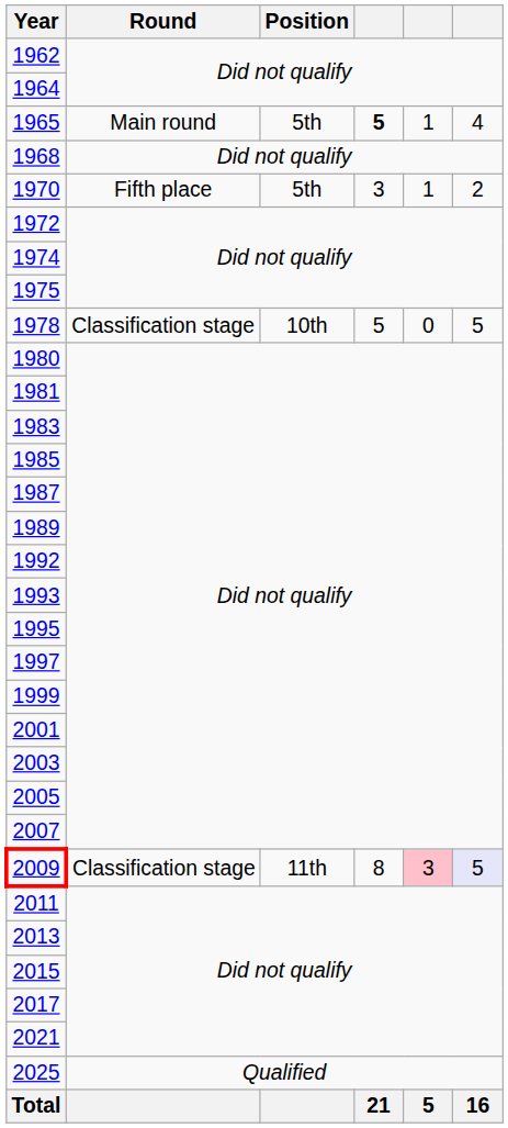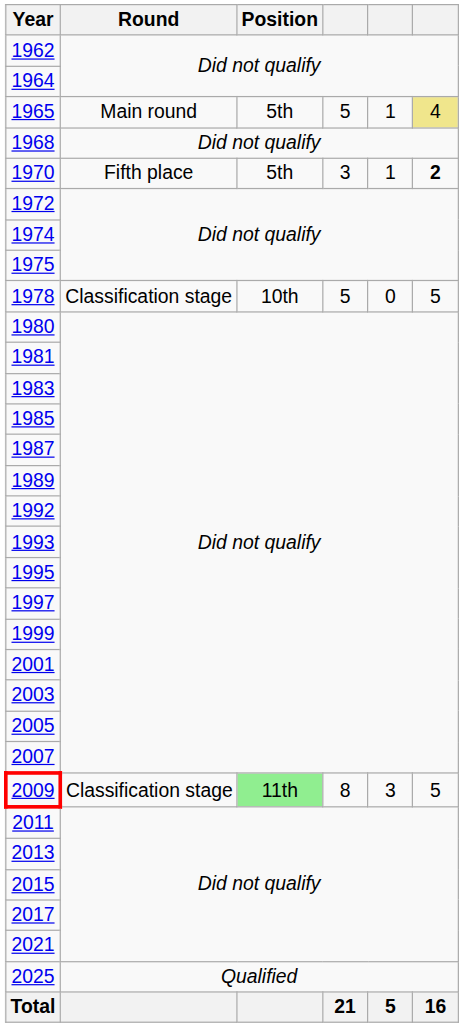1965 | column 4: bold -> normal
1965 | column 6: no background -> khaki background
1970 | column 6: normal -> bold
2009 | Position: no background -> lightgreen background
2009 | column 5: pink background -> no background
2009 | column 6: lavender background -> no background
